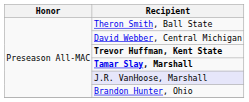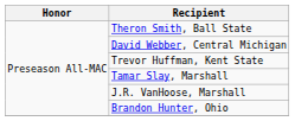row 4 | Recipient: bold -> normal
row 5 | Recipient: bold -> normal
row 6 | Recipient: lavender background -> no background
